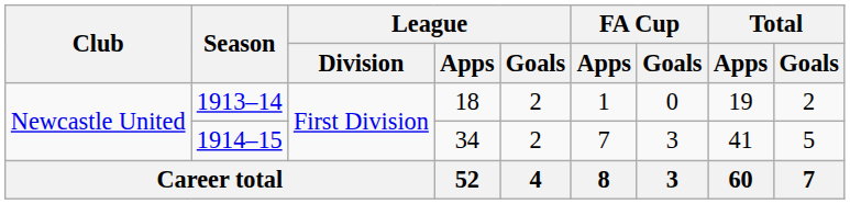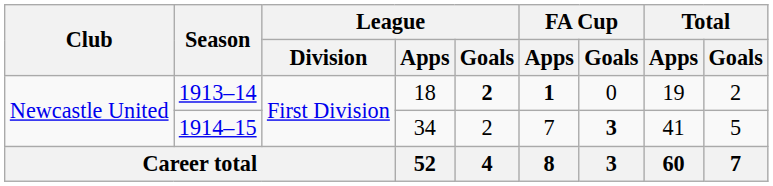1913–14 | League / Goals: normal -> bold
1913–14 | FA Cup / Apps: normal -> bold
1914–15 | FA Cup / Goals: normal -> bold
